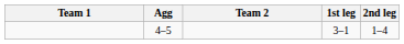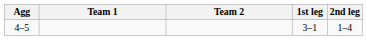columns swapped: Team 1 <-> Agg
